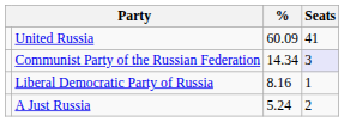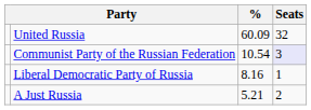United Russia | Seats: 41 -> 32
Communist Party of the Russian Federation | %: 14.34 -> 10.54
A Just Russia | %: 5.24 -> 5.21
